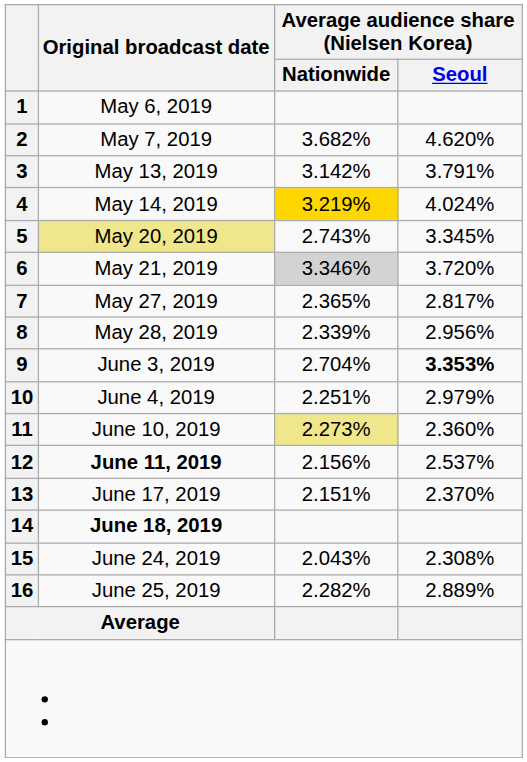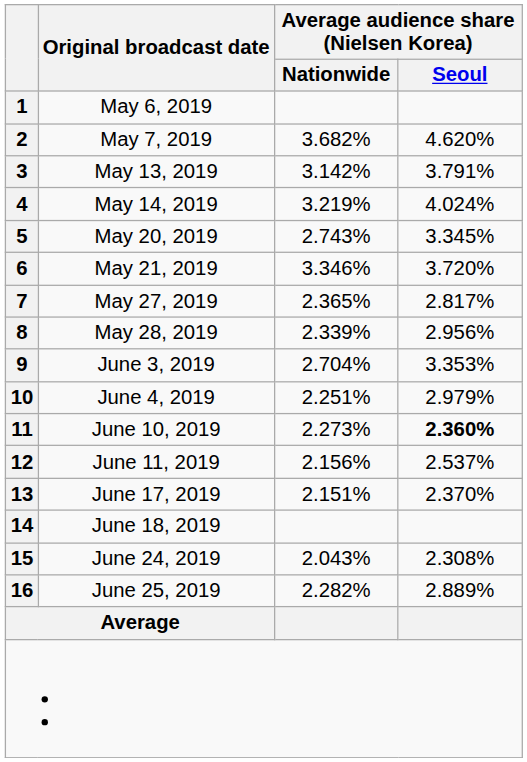4 | Average audience share (Nielsen Korea) / Nationwide: gold background -> no background
5 | Original broadcast date: khaki background -> no background
6 | Average audience share (Nielsen Korea) / Nationwide: lightgrey background -> no background
9 | Average audience share (Nielsen Korea) / Seoul: bold -> normal
11 | Average audience share (Nielsen Korea) / Nationwide: khaki background -> no background
11 | Average audience share (Nielsen Korea) / Seoul: normal -> bold
12 | Original broadcast date: bold -> normal
14 | Original broadcast date: bold -> normal
